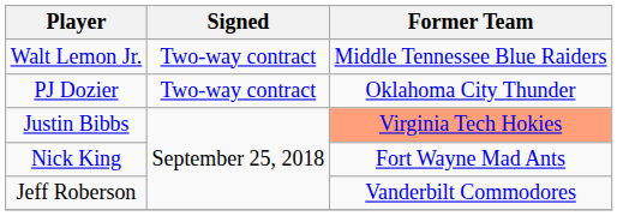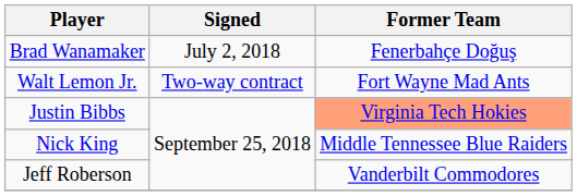+ row: Brad Wanamaker | July 2, 2018 | Fenerbahçe Doğuş
Walt Lemon Jr. | Former Team: Middle Tennessee Blue Raiders -> Fort Wayne Mad Ants
- row: PJ Dozier | Two-way contract | Oklahoma City Thunder
Nick King | Former Team: Fort Wayne Mad Ants -> Middle Tennessee Blue Raiders
